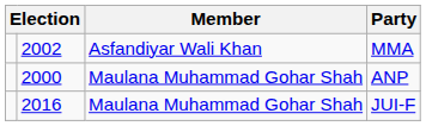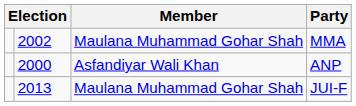MMA | Member: Asfandiyar Wali Khan -> Maulana Muhammad Gohar Shah
ANP | Member: Maulana Muhammad Gohar Shah -> Asfandiyar Wali Khan
JUI-F | column 2: 2016 -> 2013
